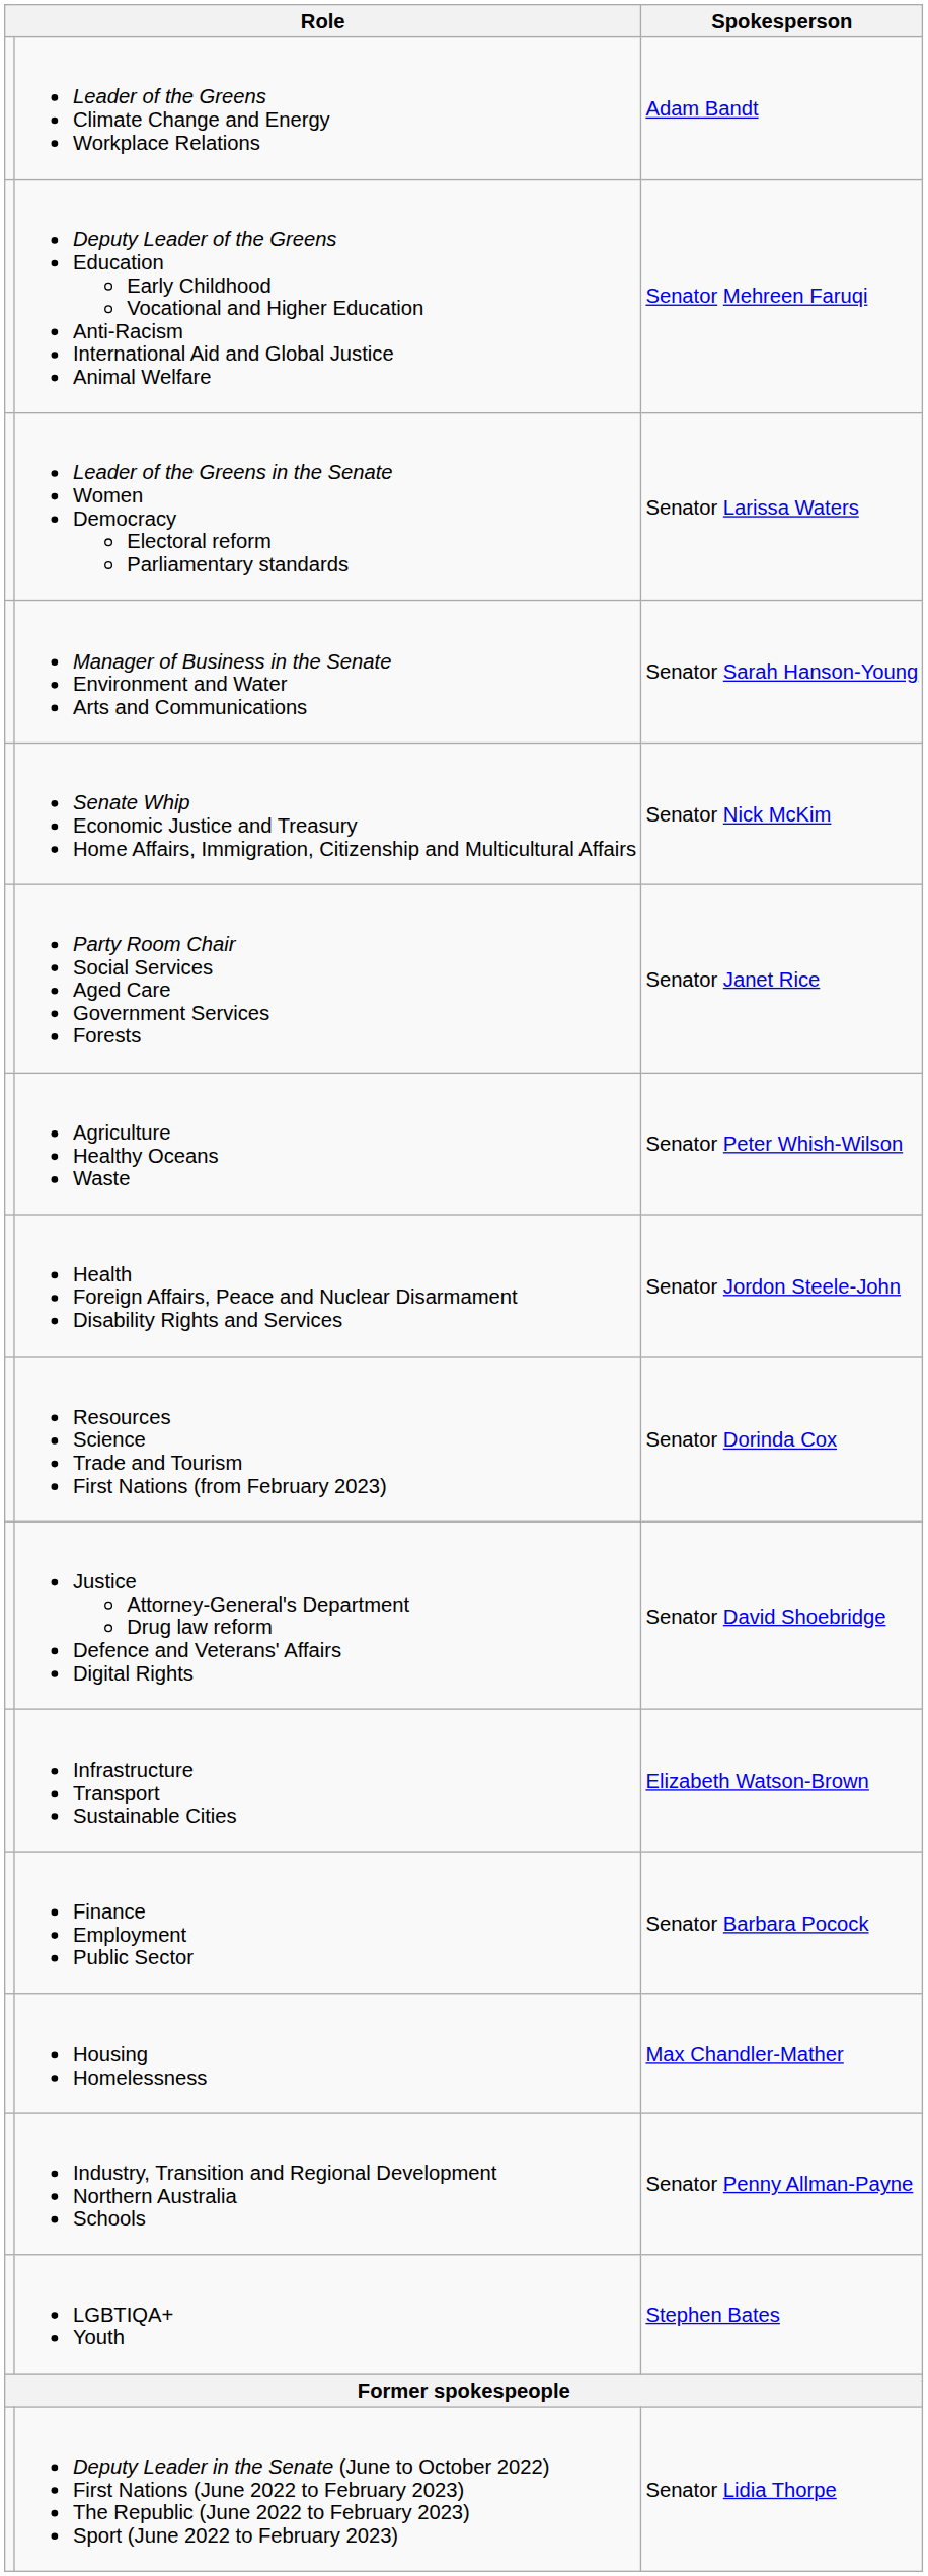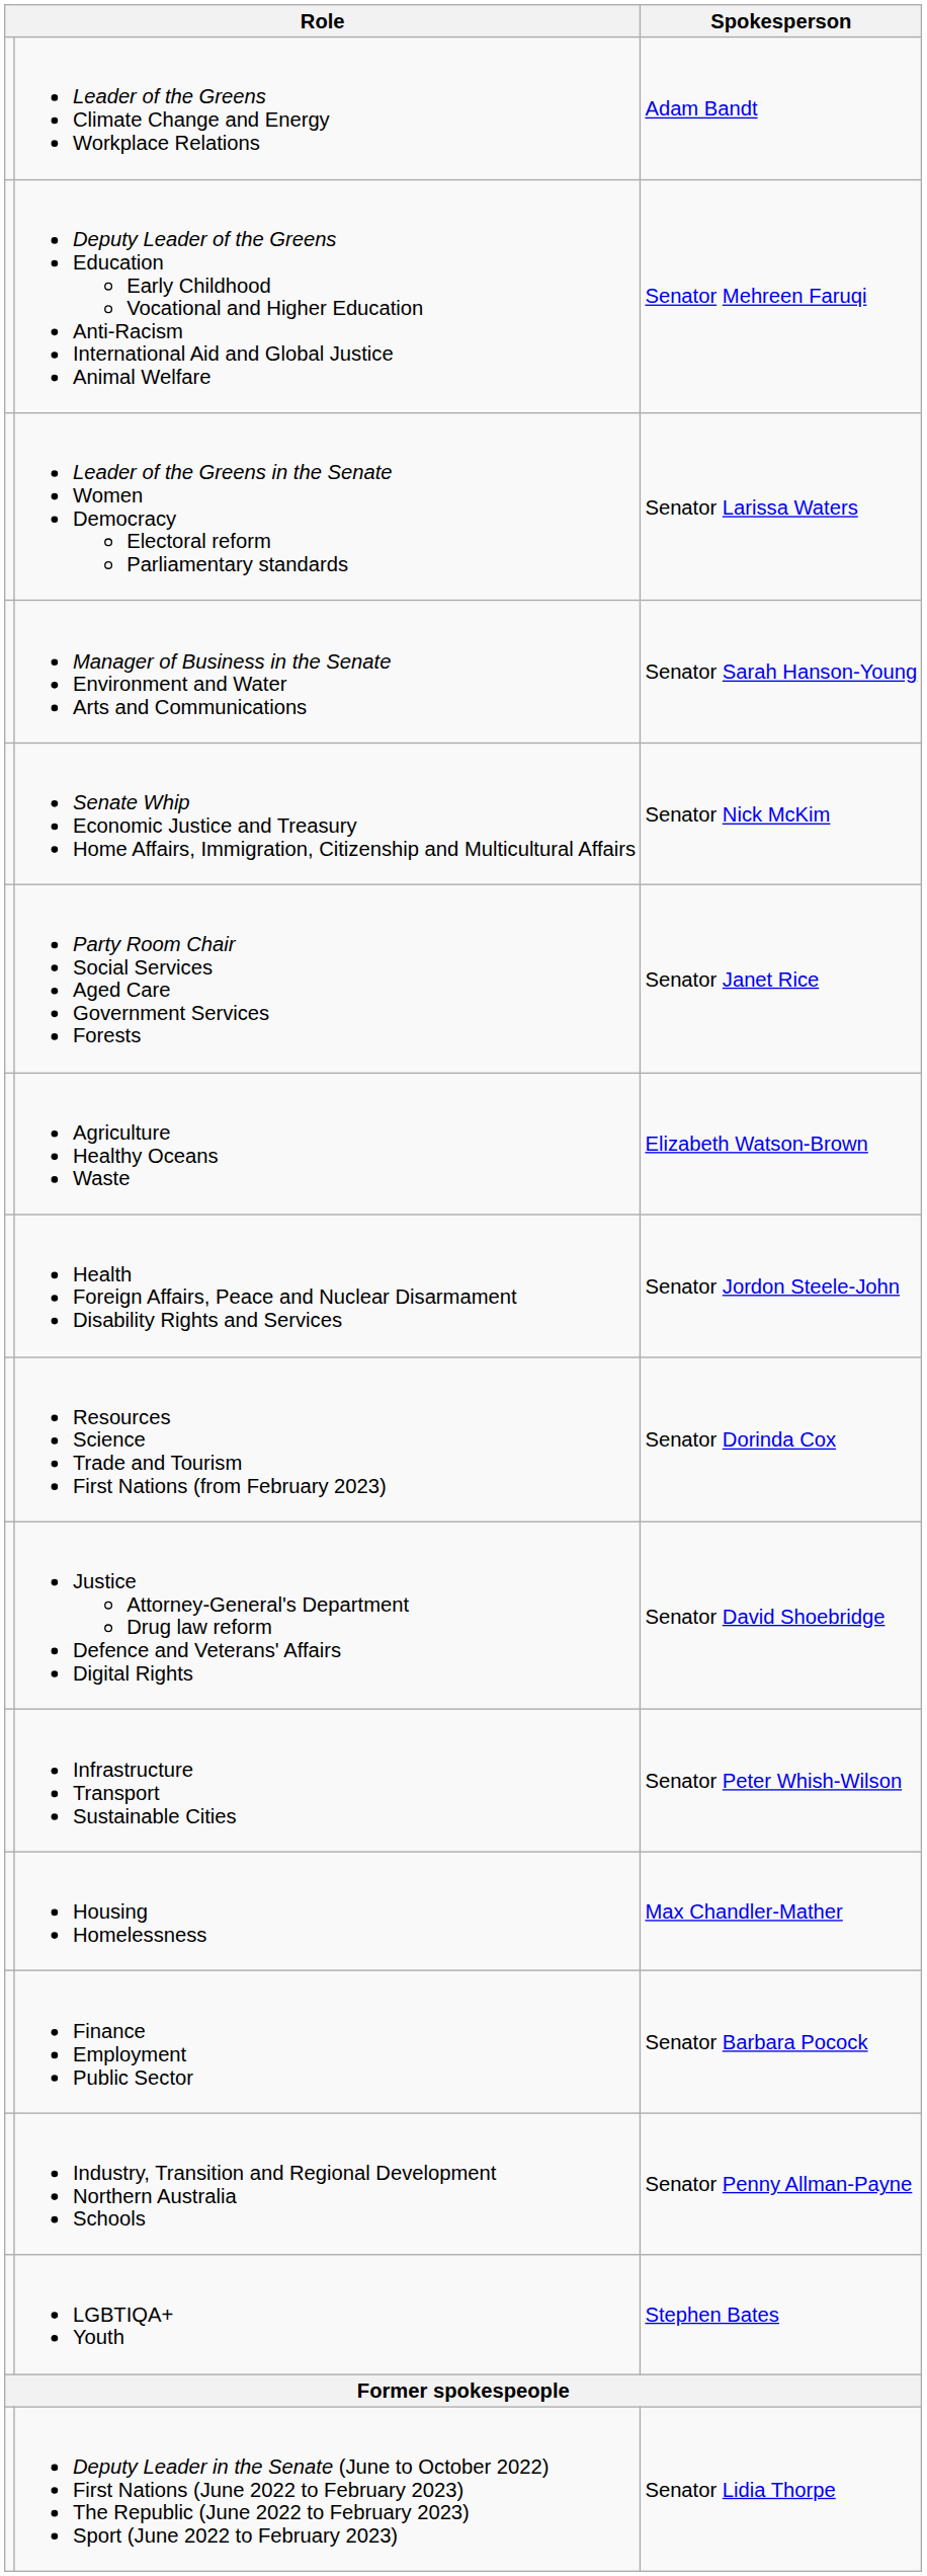Agriculture Healthy Oceans Waste | Spokesperson: Senator Peter Whish-Wilson -> Elizabeth Watson-Brown
Infrastructure Transport Sustainable Cities | Spokesperson: Elizabeth Watson-Brown -> Senator Peter Whish-Wilson
rows swapped: Finance Employment Public Sector <-> Housing Homelessness
